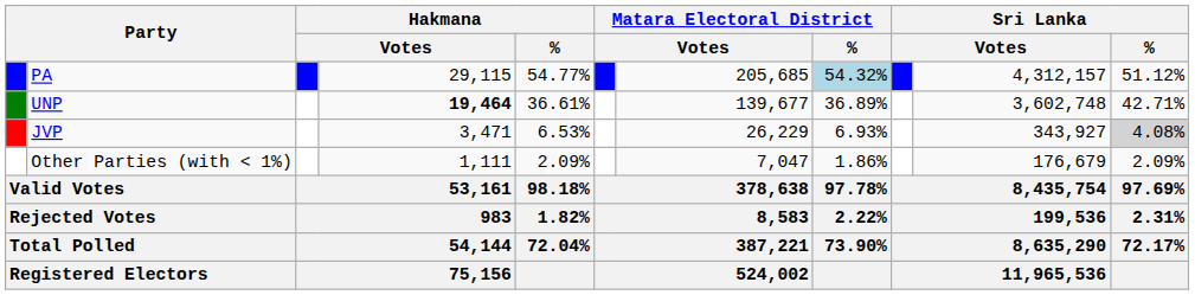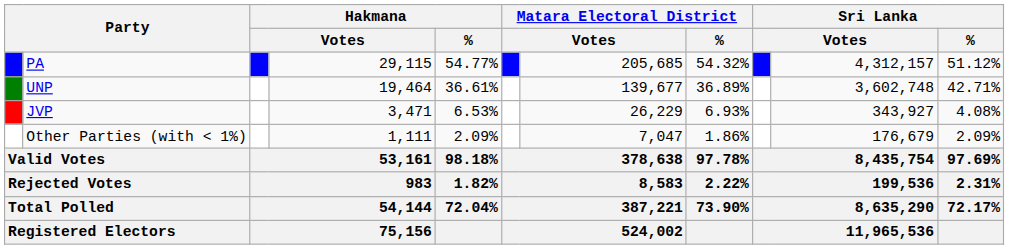PA | Matara Electoral District / %: lightblue background -> no background
UNP | column 4: bold -> normal
JVP | Sri Lanka / %: lightgrey background -> no background
